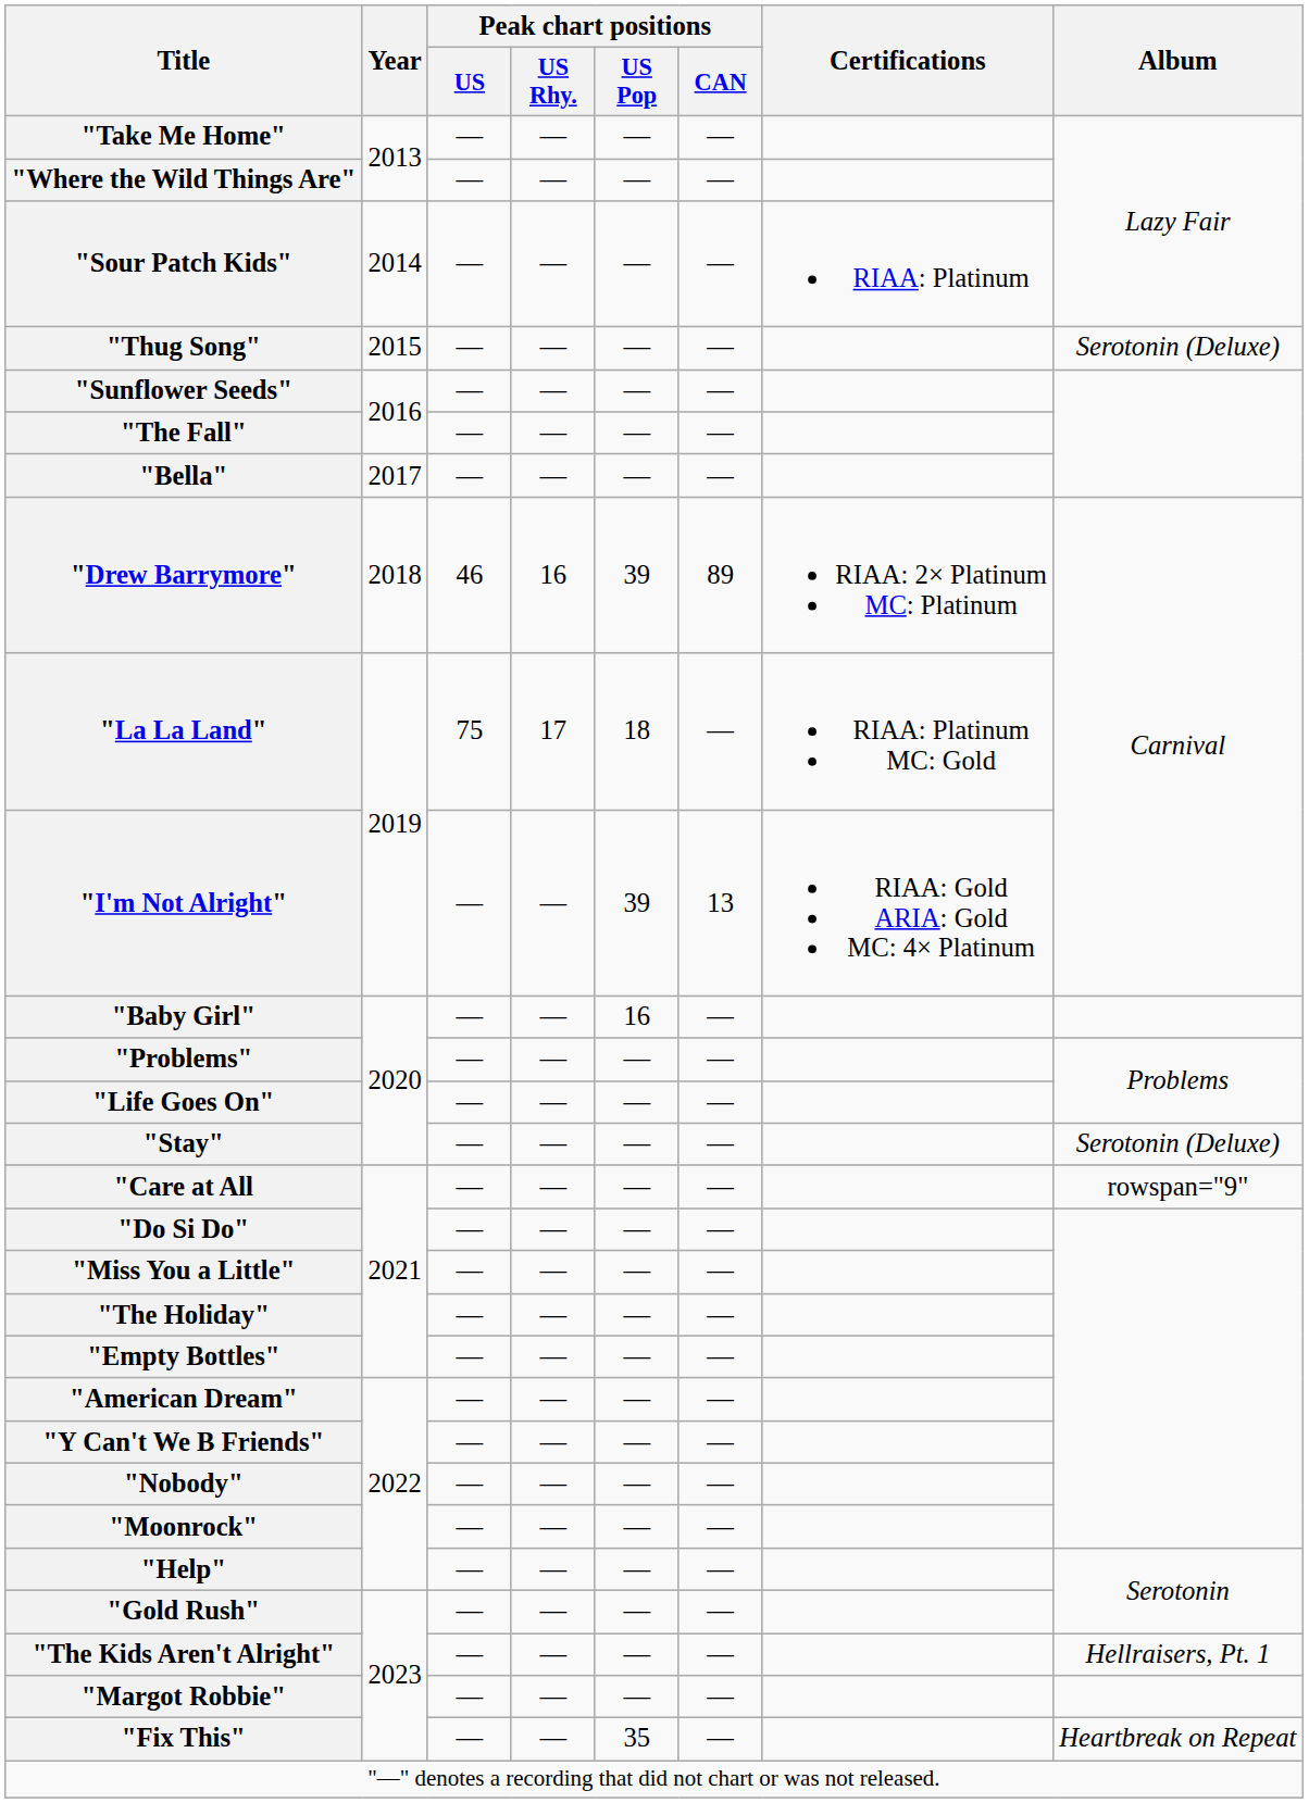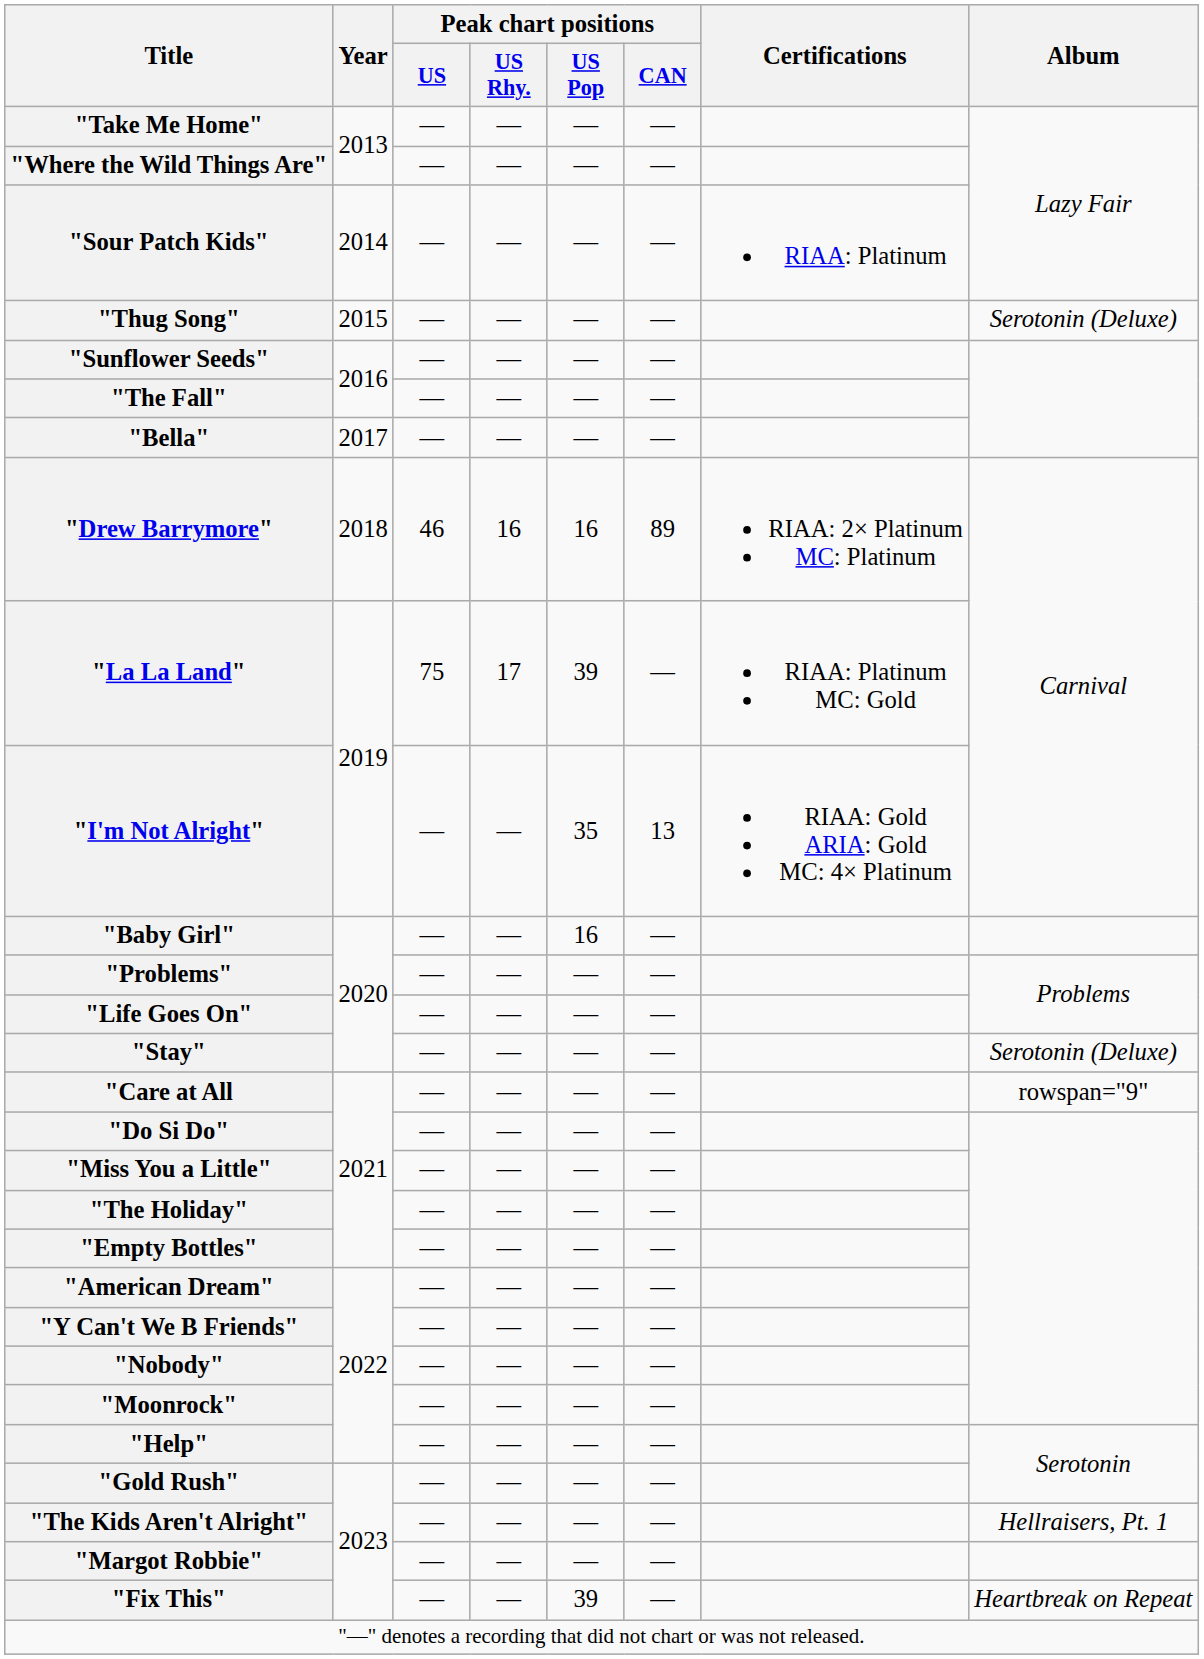"Drew Barrymore" | Peak chart positions / US Pop: 39 -> 16
"La La Land" | Peak chart positions / US Pop: 18 -> 39
"I'm Not Alright" | Peak chart positions / US Pop: 39 -> 35
"Fix This" | Peak chart positions / US Pop: 35 -> 39
